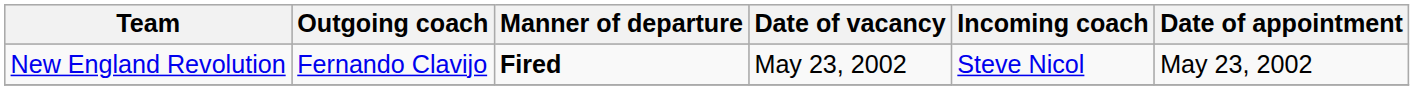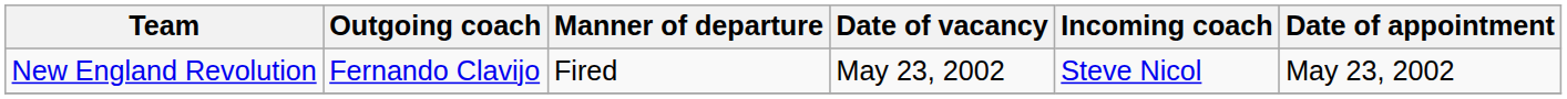New England Revolution | Manner of departure: bold -> normal
